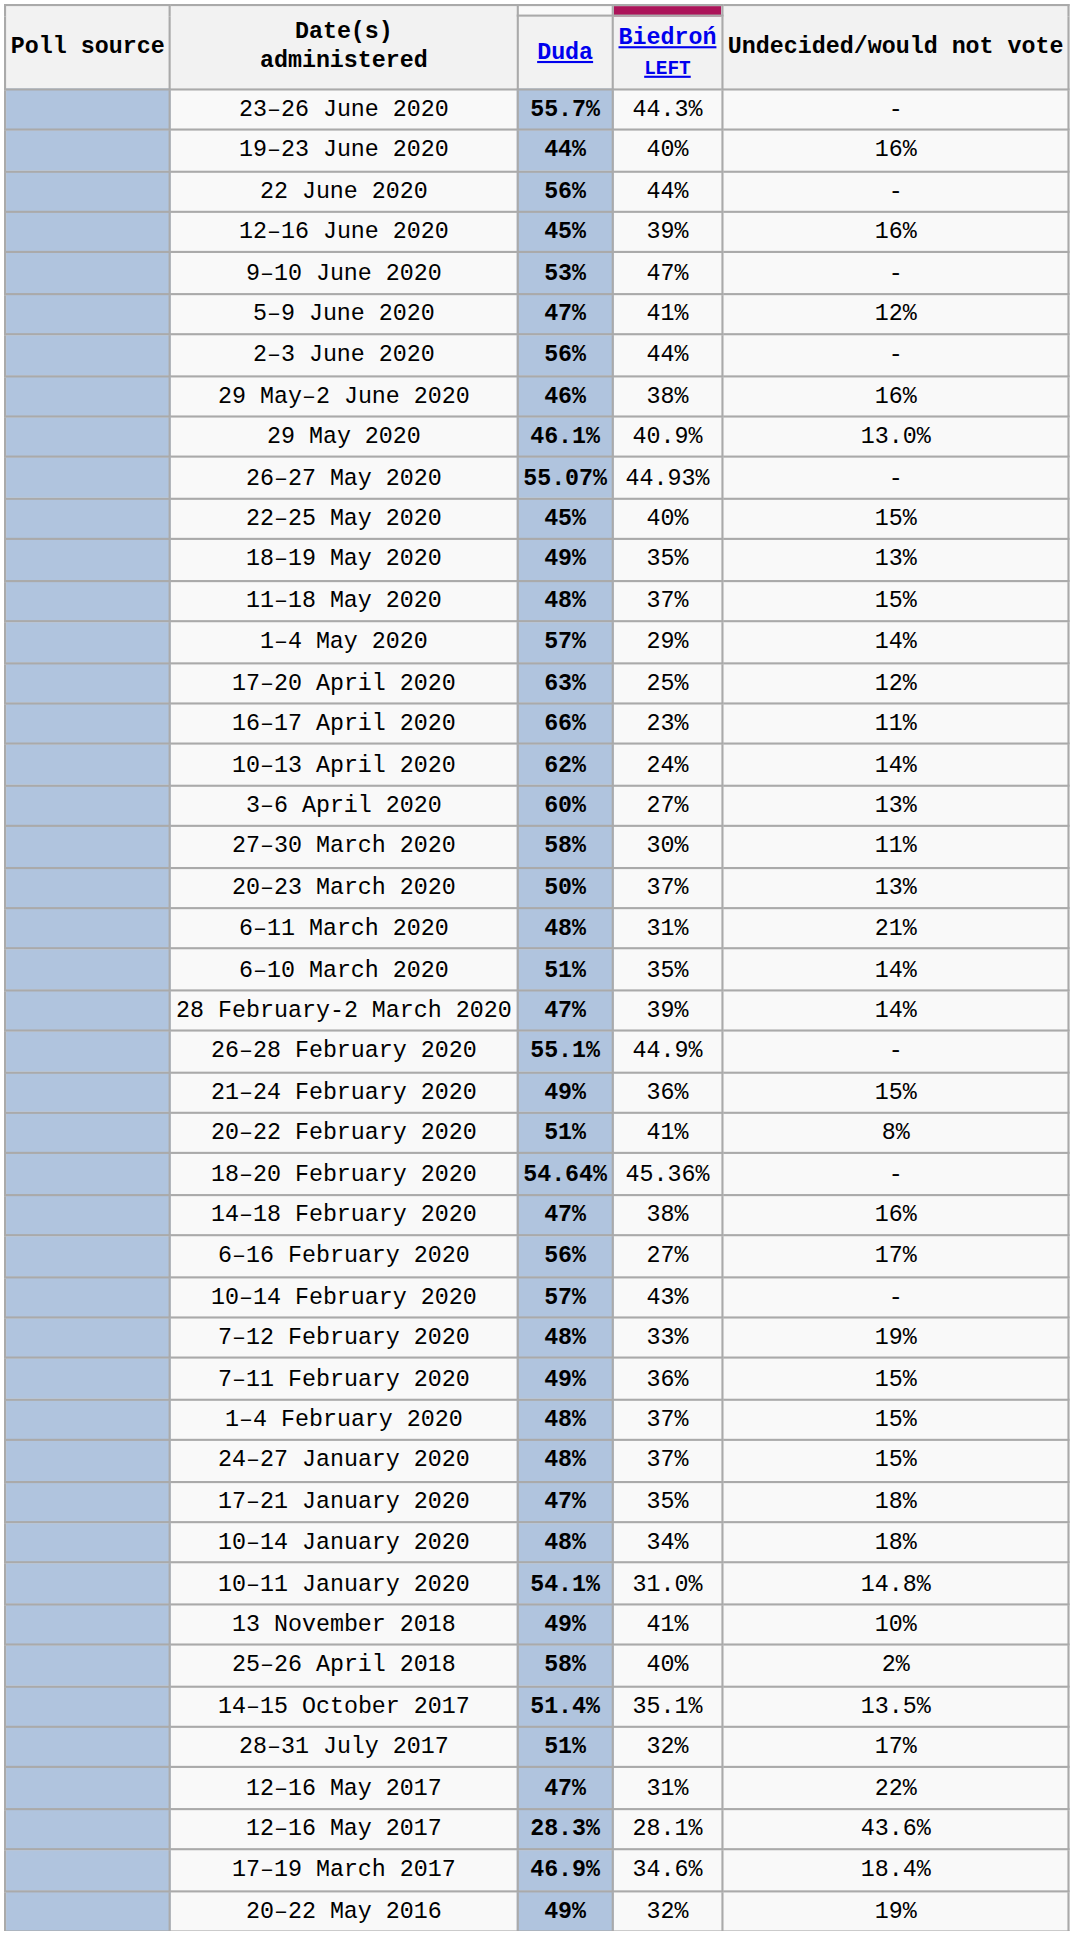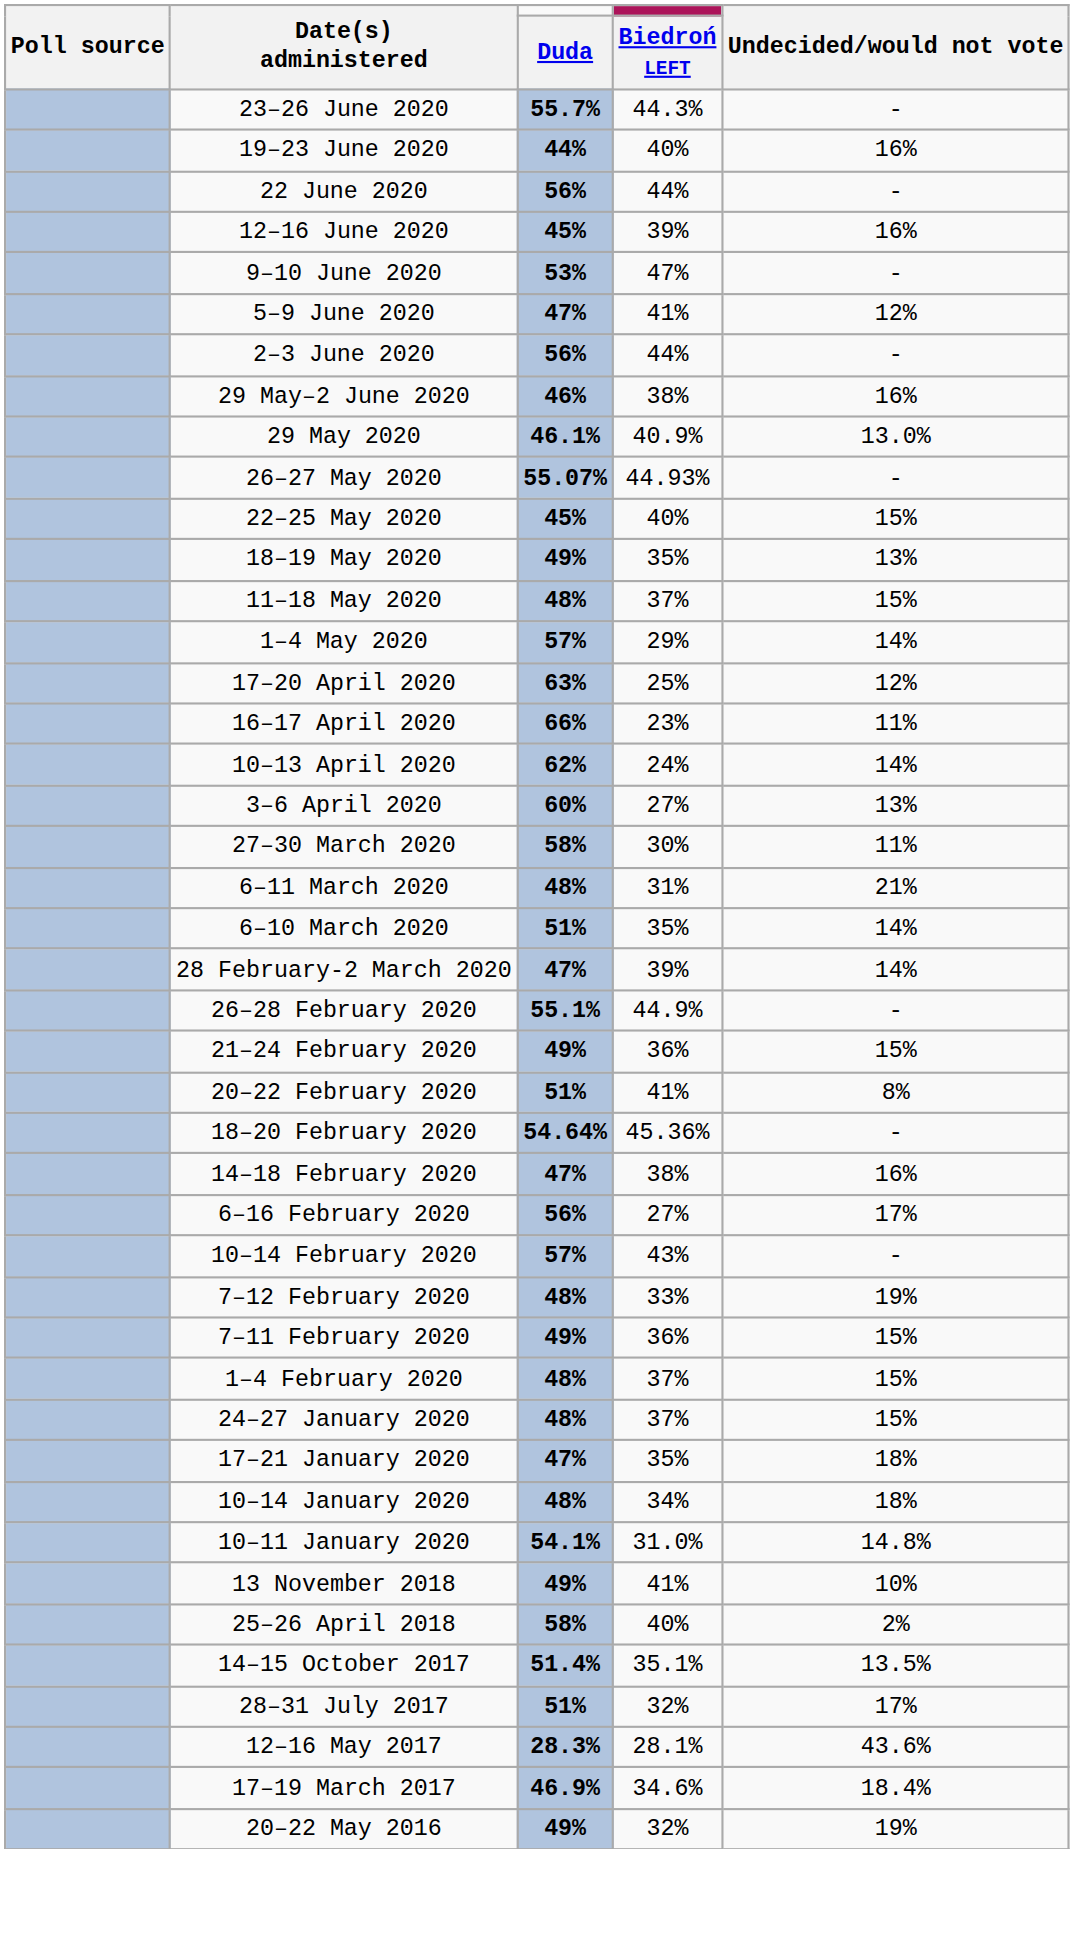- row: 20–23 March 2020 | 50% | 37% | 13%
- row: 12–16 May 2017 | 47% | 31% | 22%
